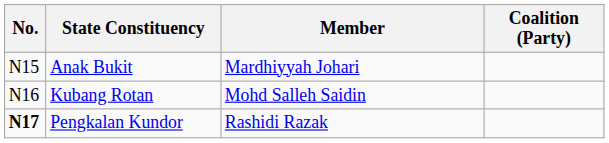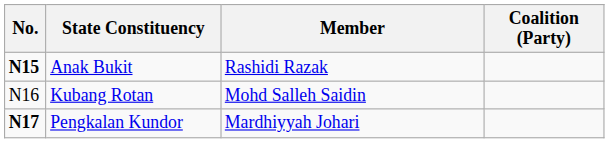Anak Bukit | No.: normal -> bold
Anak Bukit | Member: Mardhiyyah Johari -> Rashidi Razak
Pengkalan Kundor | Member: Rashidi Razak -> Mardhiyyah Johari
